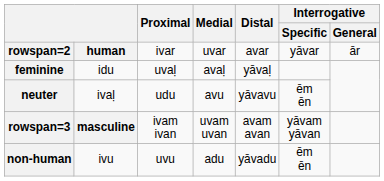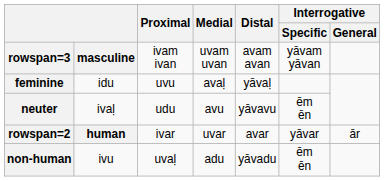rows swapped: rowspan=3 <-> rowspan=2
feminine | Proximal: uvaḷ -> uvu
non-human | Proximal: uvu -> uvaḷ
